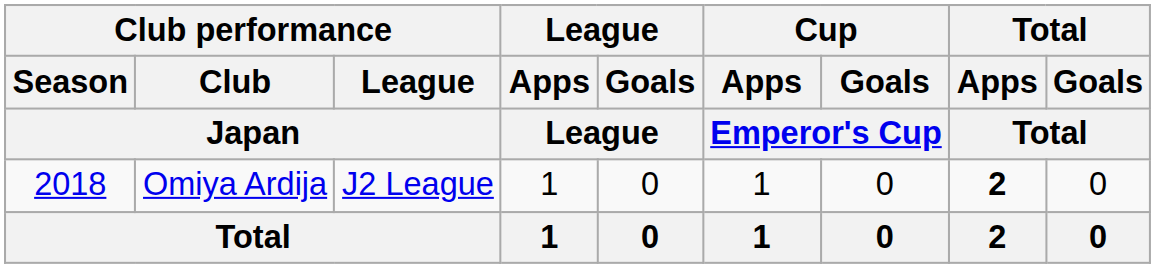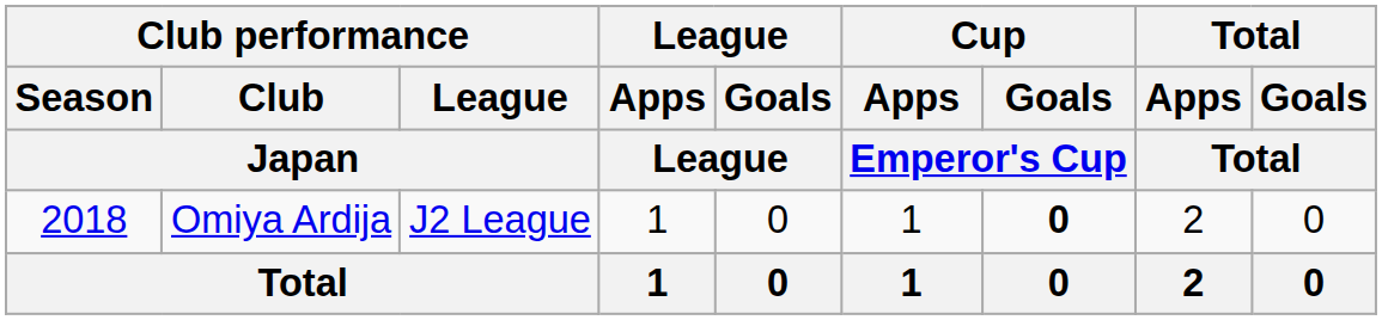Omiya Ardija | Cup / Goals / Emperor's Cup: normal -> bold
Omiya Ardija | Total / Apps / Total: bold -> normal
